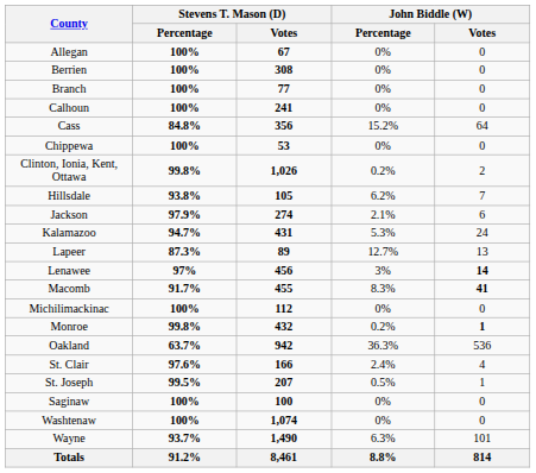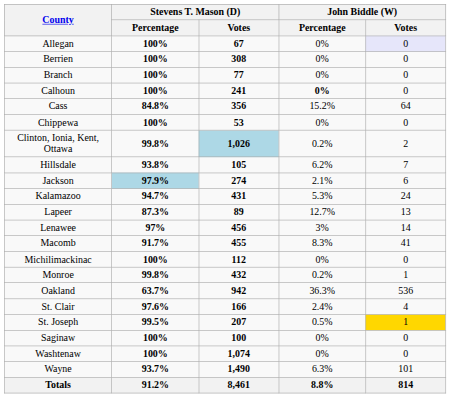Allegan | John Biddle (W) / Votes: no background -> lavender background
Calhoun | John Biddle (W) / Percentage: normal -> bold
Clinton, Ionia, Kent, Ottawa | Stevens T. Mason (D) / Votes: no background -> lightblue background
Jackson | Stevens T. Mason (D) / Percentage: no background -> lightblue background
Lenawee | John Biddle (W) / Votes: bold -> normal
Macomb | John Biddle (W) / Votes: bold -> normal
Monroe | John Biddle (W) / Votes: bold -> normal
St. Joseph | John Biddle (W) / Votes: no background -> gold background
